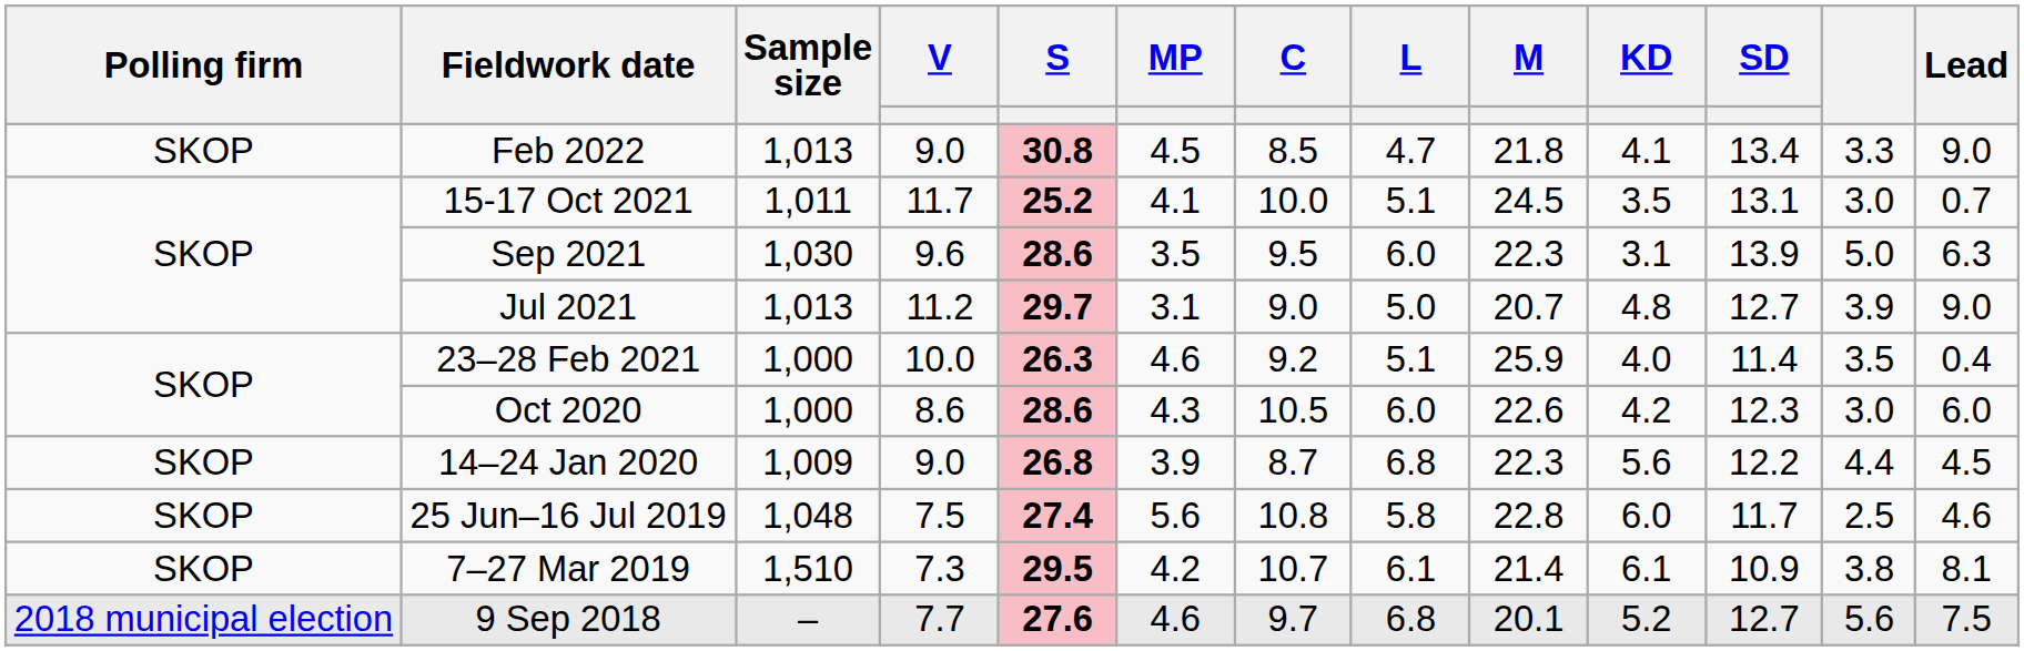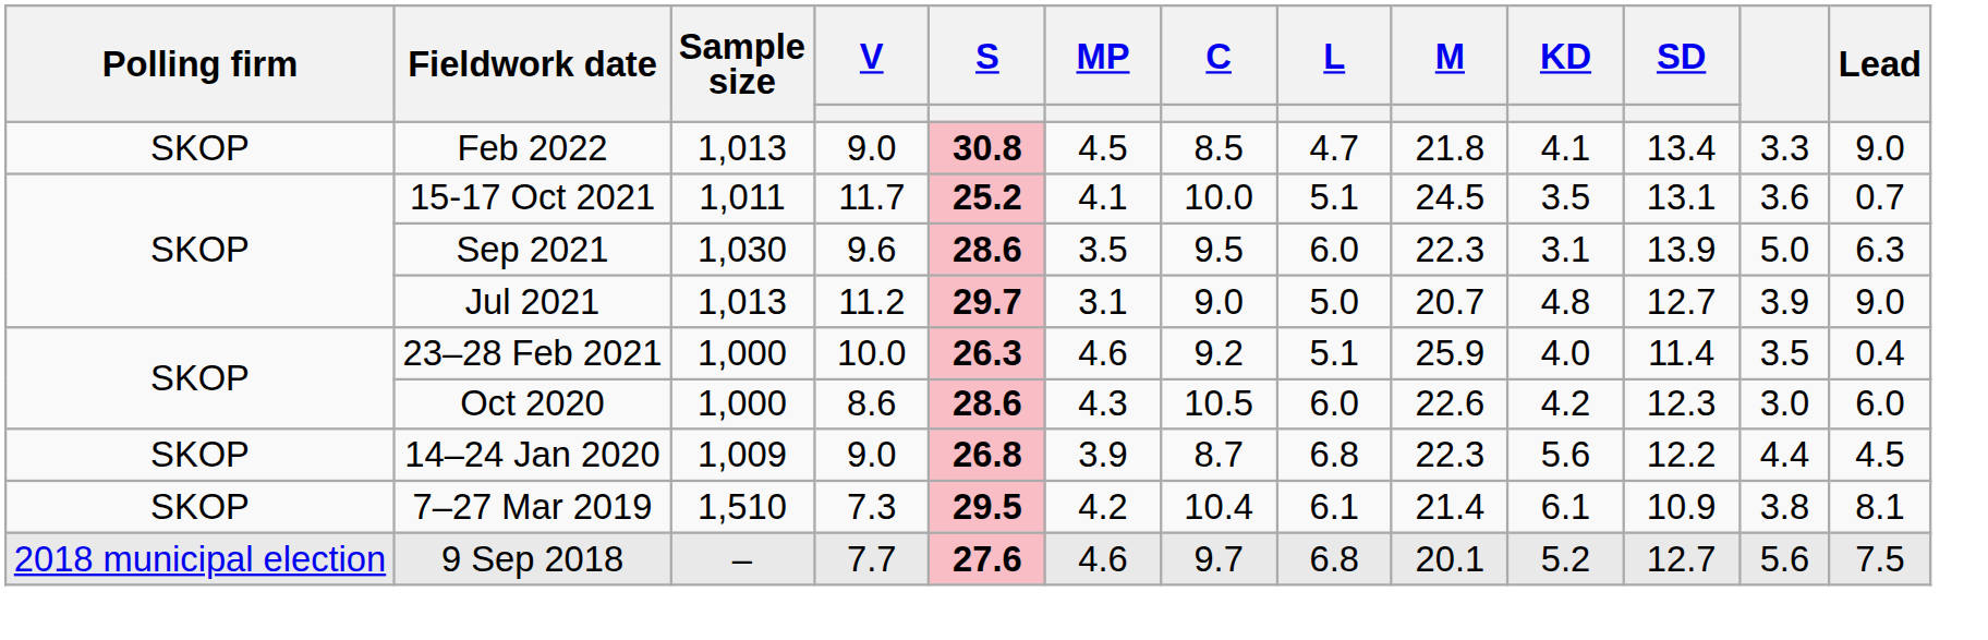15-17 Oct 2021 | column 12: 3.0 -> 3.6
- row: SKOP | 25 Jun–16 Jul 2019 | 1,048 | 7.5 | 27.4 | 5.6 | 10.8 | 5.8 | 22.8 | 6.0 | 11.7 | 2.5 | 4.6
7–27 Mar 2019 | C: 10.7 -> 10.4
